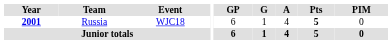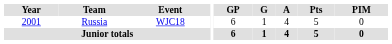Russia | Year: bold -> normal
Russia | Pts: bold -> normal
